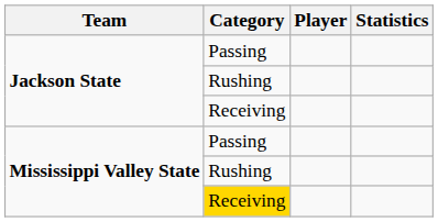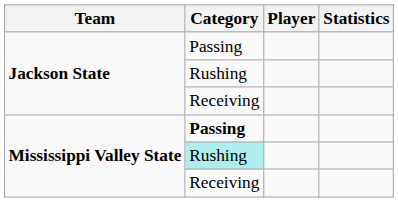Mississippi Valley State / Passing | Category: normal -> bold
Mississippi Valley State / Rushing | Category: no background -> paleturquoise background
Mississippi Valley State / Receiving | Category: gold background -> no background
